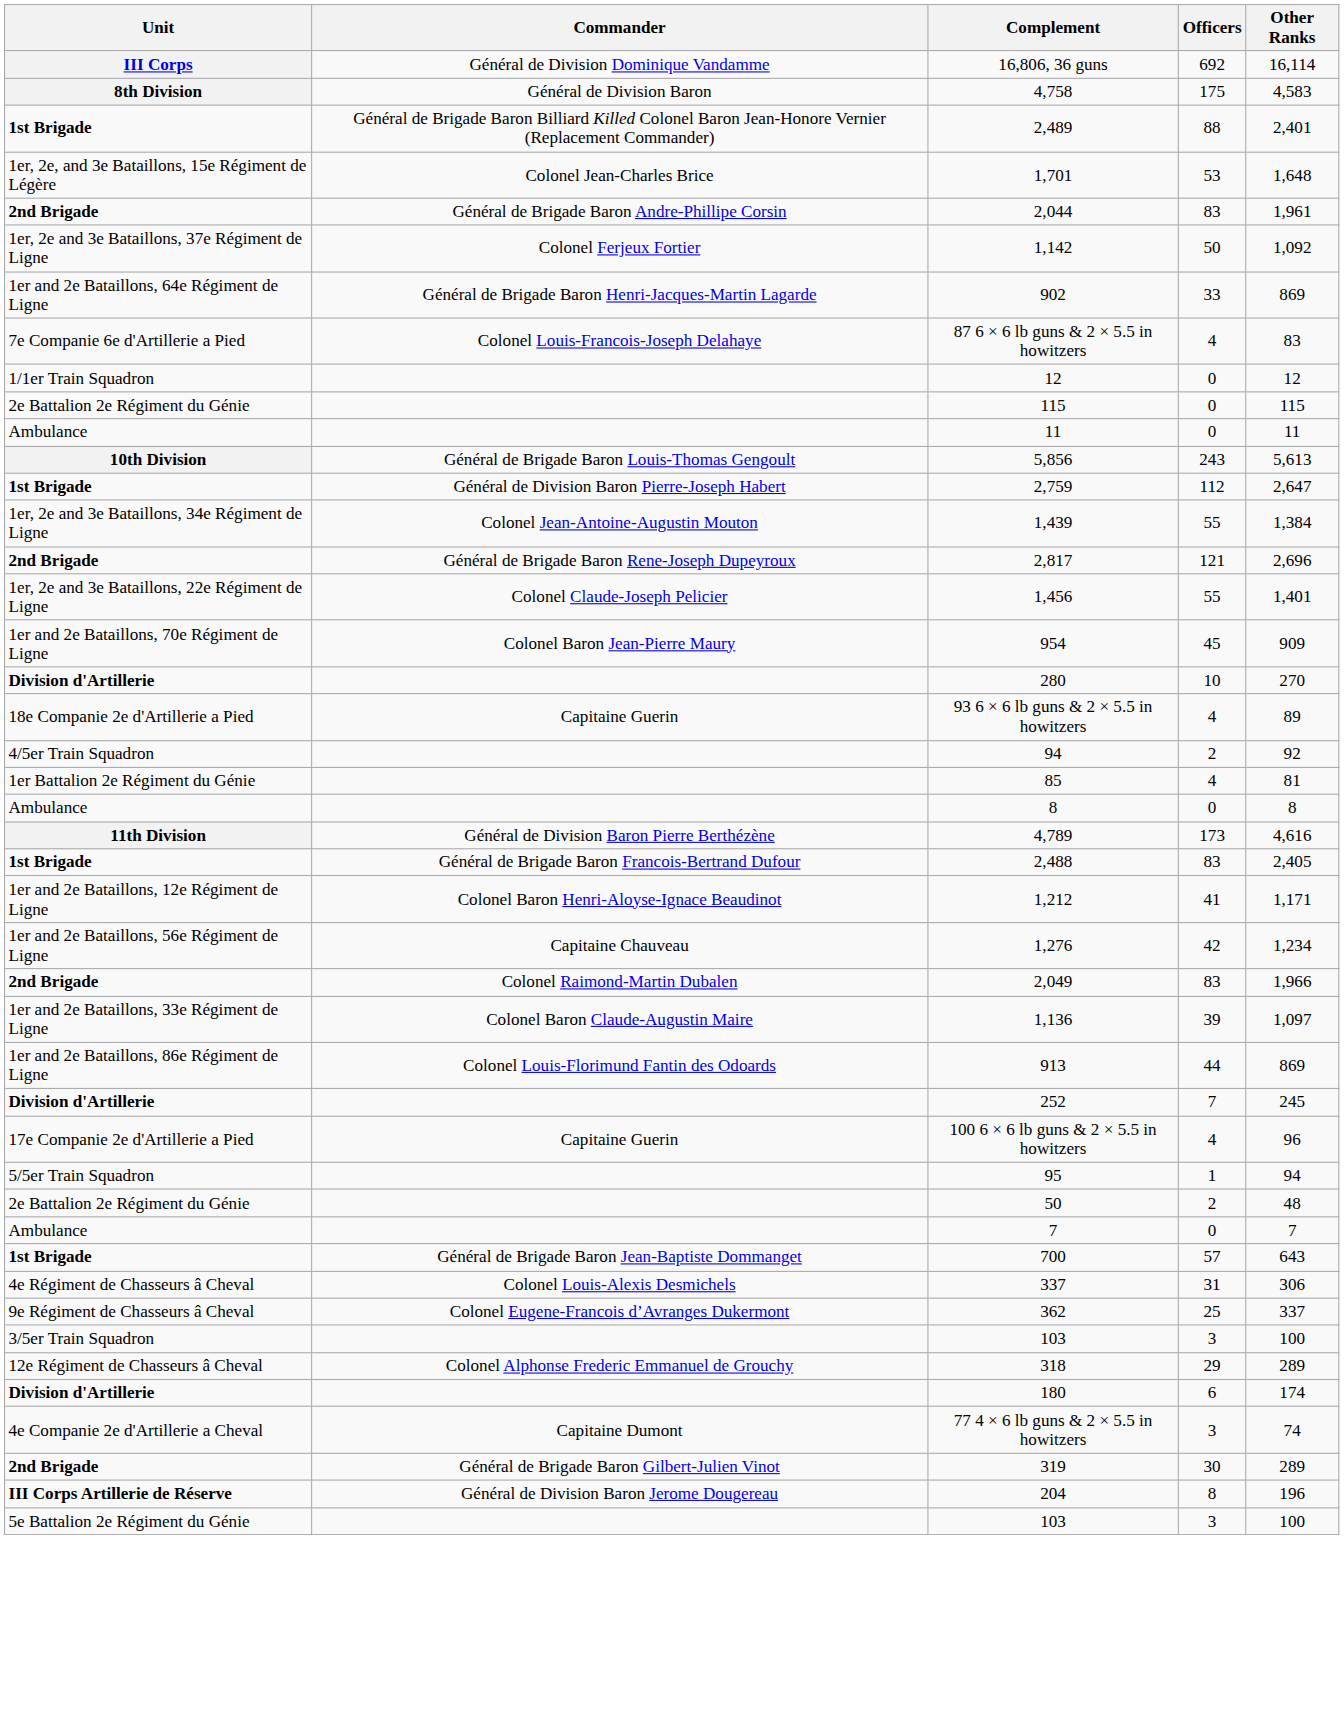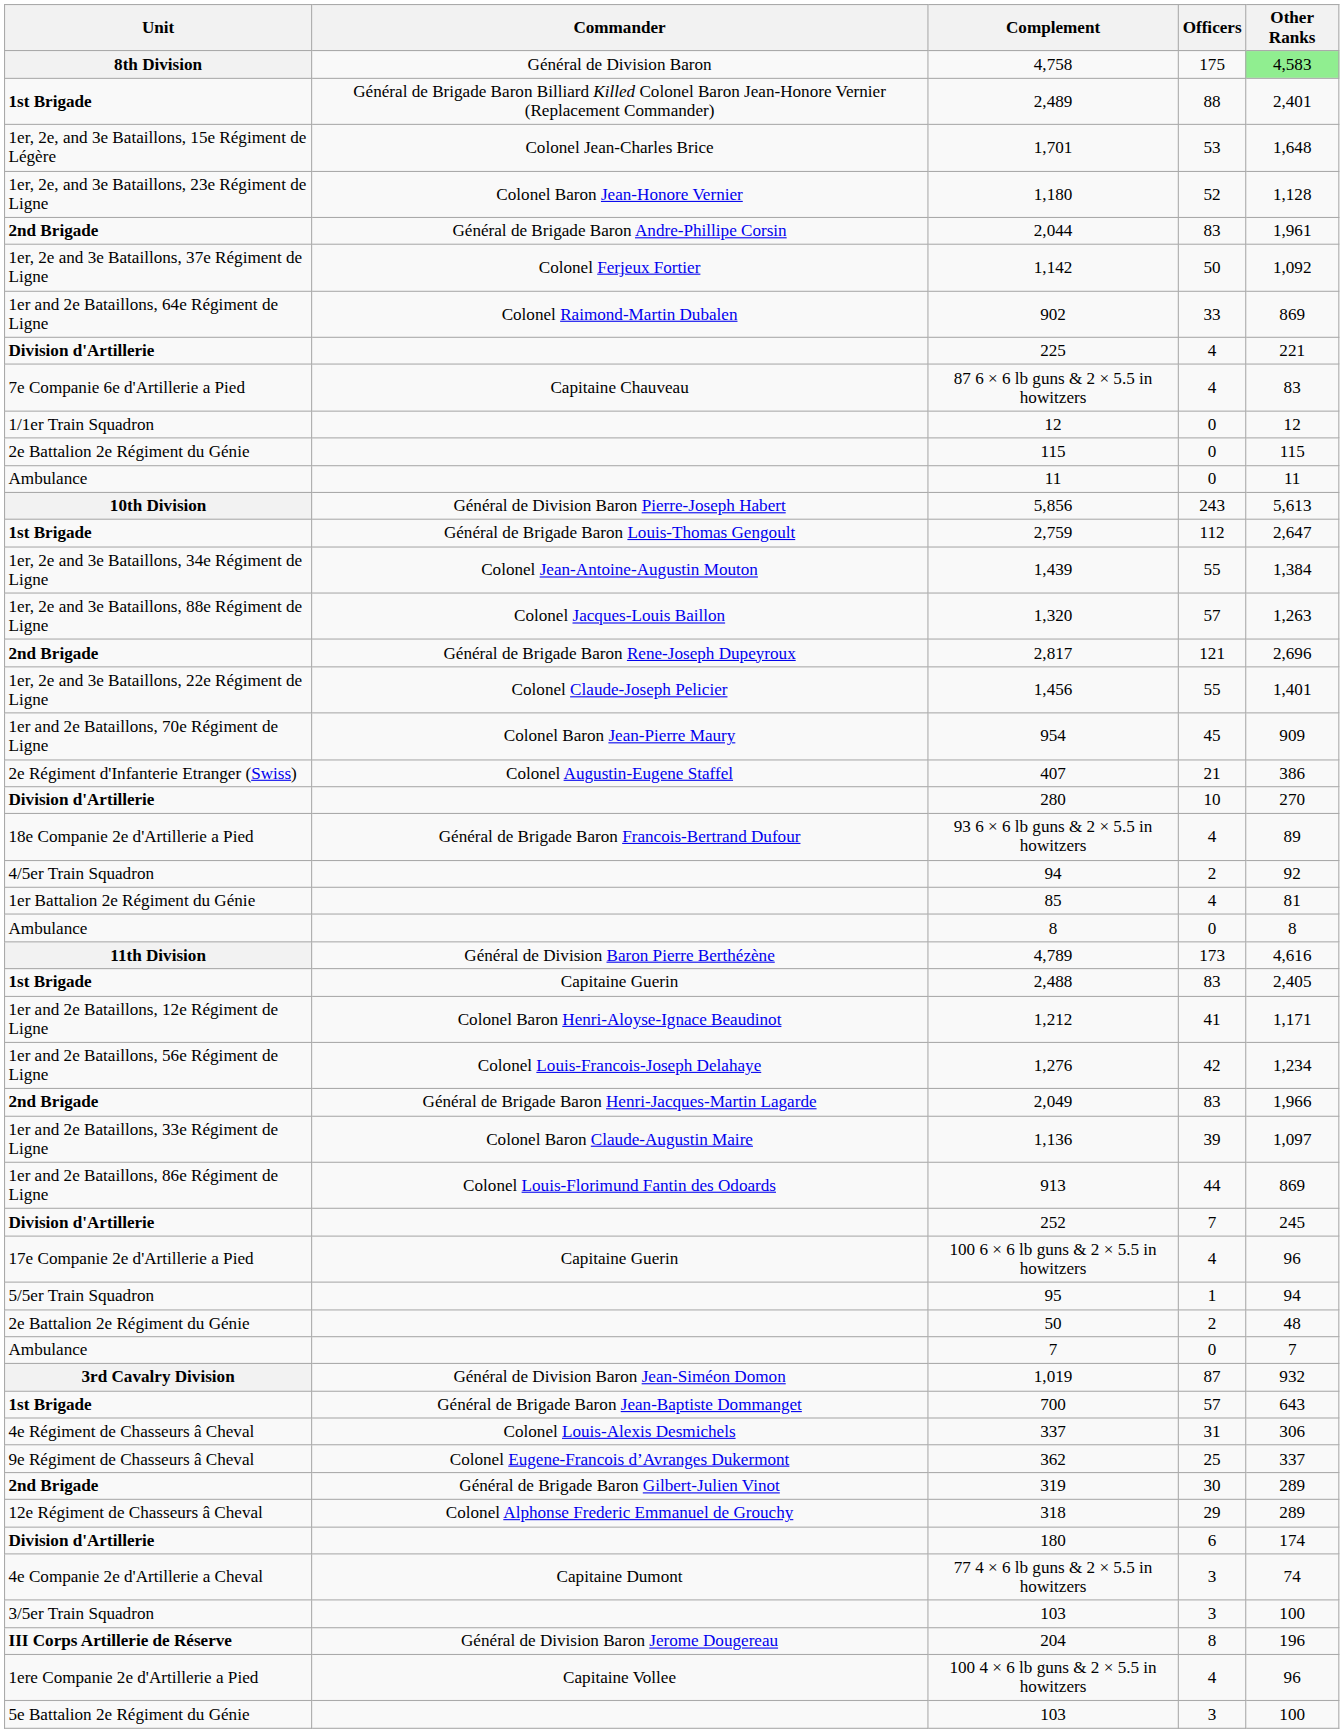- row: III Corps | Général de Division Dominique Vandamme | 16,806, 36 guns | 692 | 16,114
4,758 | Other Ranks: no background -> lightgreen background
+ row: 1er, 2e, and 3e Bataillons, 23e Régiment de Ligne | Colonel Baron Jean-Honore Vernier | 1,180 | 52 | 1,128
902 | Commander: Général de Brigade Baron Henri-Jacques-Martin Lagarde -> Colonel Raimond-Martin Dubalen
+ row: Division d'Artillerie | 225 | 4 | 221
87 6 × 6 lb guns & 2 × 5.5 in howitzers | Commander: Colonel Louis-Francois-Joseph Delahaye -> Capitaine Chauveau
5,856 | Commander: Général de Brigade Baron Louis-Thomas Gengoult -> Général de Division Baron Pierre-Joseph Habert
2,759 | Commander: Général de Division Baron Pierre-Joseph Habert -> Général de Brigade Baron Louis-Thomas Gengoult
+ row: 1er, 2e and 3e Bataillons, 88e Régiment de Ligne | Colonel Jacques-Louis Baillon | 1,320 | 57 | 1,263
+ row: 2e Régiment d'Infanterie Etranger (Swiss) | Colonel Augustin-Eugene Staffel | 407 | 21 | 386
93 6 × 6 lb guns & 2 × 5.5 in howitzers | Commander: Capitaine Guerin -> Général de Brigade Baron Francois-Bertrand Dufour
2,488 | Commander: Général de Brigade Baron Francois-Bertrand Dufour -> Capitaine Guerin
1,276 | Commander: Capitaine Chauveau -> Colonel Louis-Francois-Joseph Delahaye
2,049 | Commander: Colonel Raimond-Martin Dubalen -> Général de Brigade Baron Henri-Jacques-Martin Lagarde
+ row: 3rd Cavalry Division | Général de Division Baron Jean-Siméon Domon | 1,019 | 87 | 932
rows swapped: 319 <-> 3/5er Train Squadron / 103
+ row: 1ere Companie 2e d'Artillerie a Pied | Capitaine Vollee | 100 4 × 6 lb guns & 2 × 5.5 in howitzers | 4 | 96
